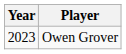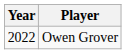Owen Grover | Year: 2023 -> 2022
